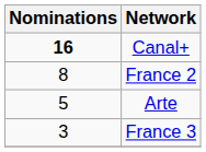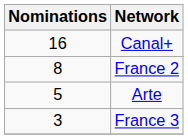Canal+ | Nominations: bold -> normal
